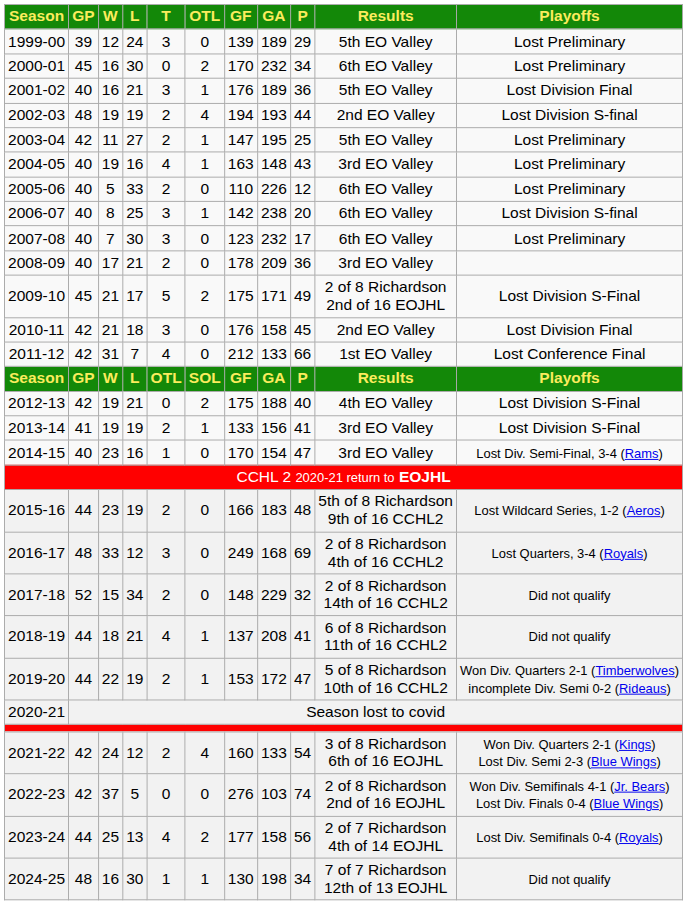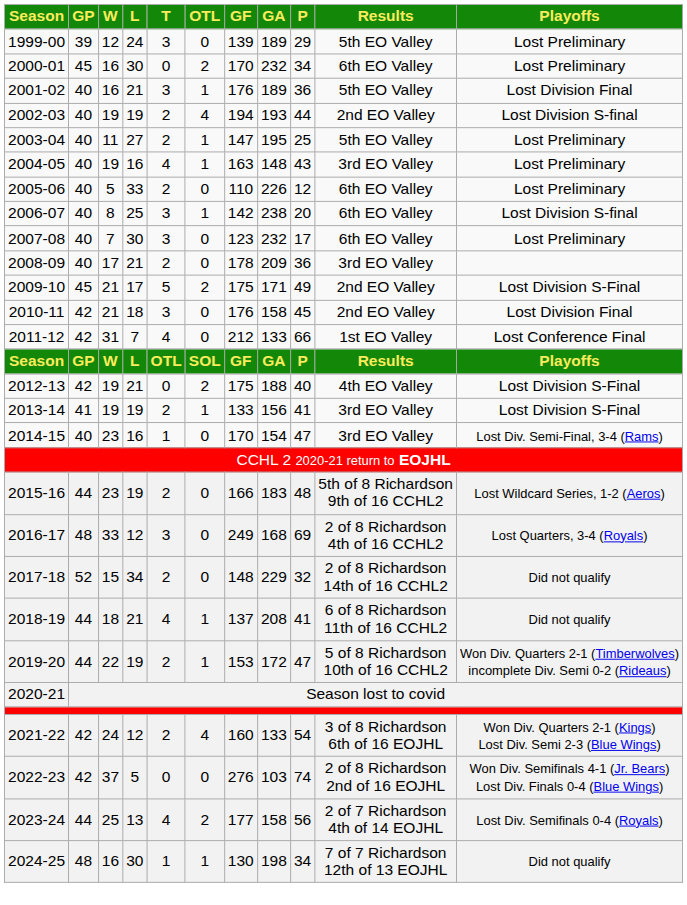2002-03 | GP: 48 -> 40
2003-04 | GP: 42 -> 40
2009-10 | Results: 2 of 8 Richardson 2nd of 16 EOJHL -> 2nd EO Valley
